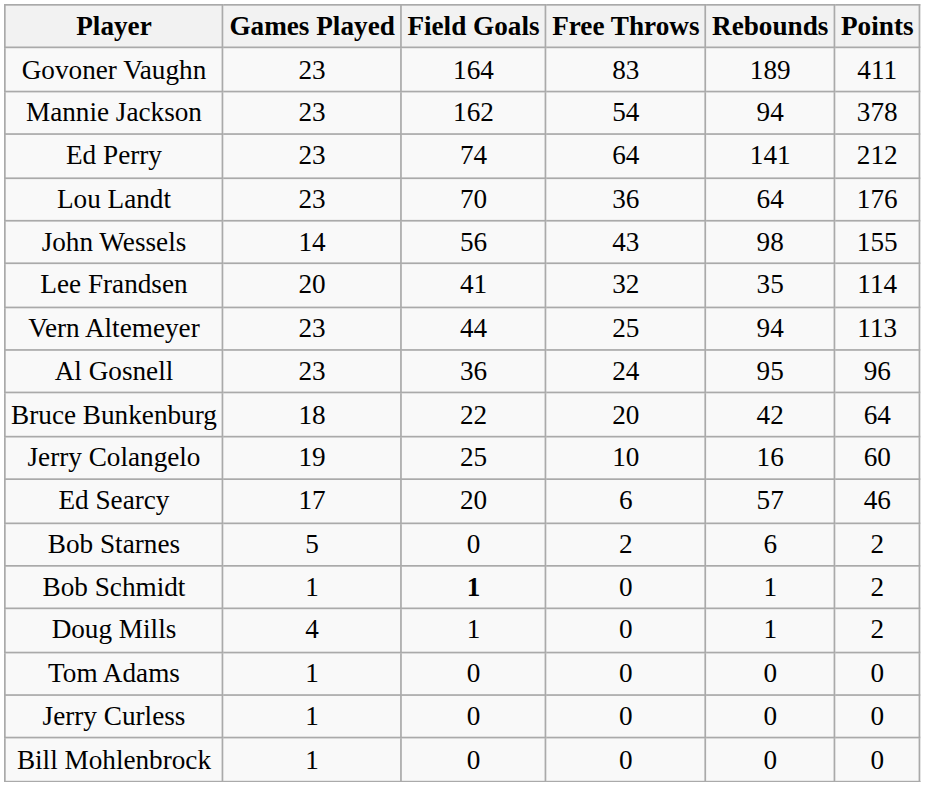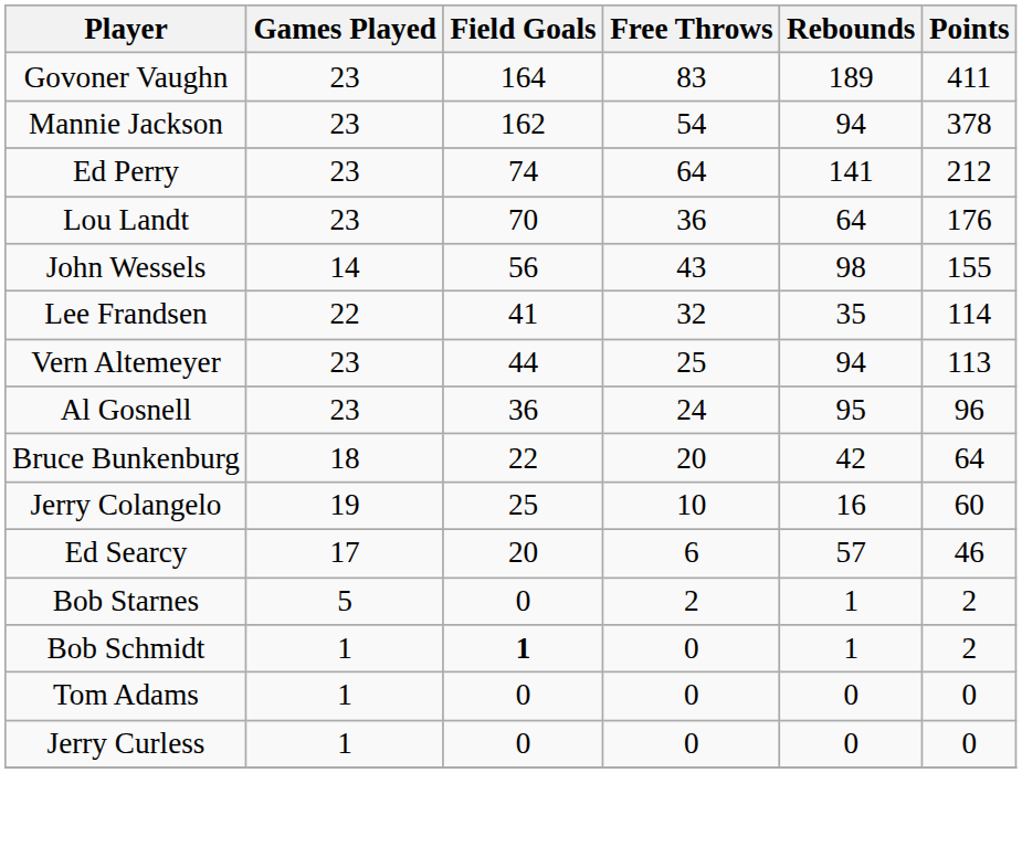Lee Frandsen | Games Played: 20 -> 22
Bob Starnes | Rebounds: 6 -> 1
- row: Doug Mills | 4 | 1 | 0 | 1 | 2
- row: Bill Mohlenbrock | 1 | 0 | 0 | 0 | 0
